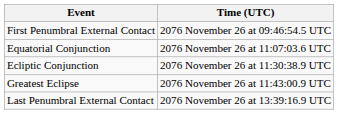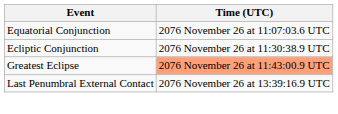- row: First Penumbral External Contact | 2076 November 26 at 09:46:54.5 UTC
Greatest Eclipse | Time (UTC): no background -> lightsalmon background
